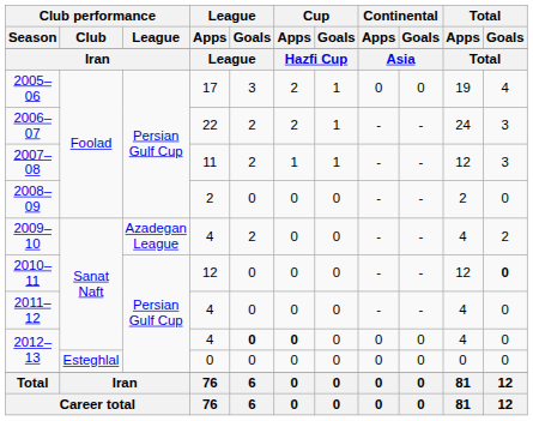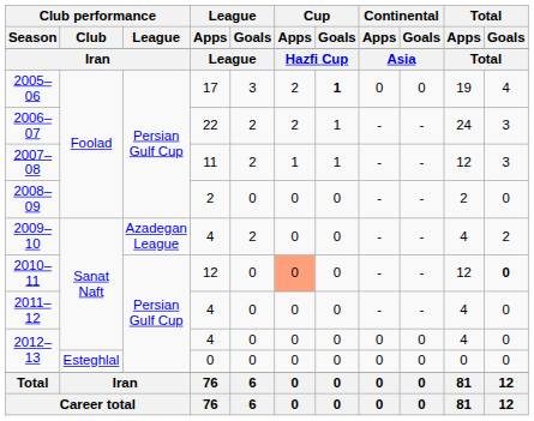2005–06 | Cup / Goals: normal -> bold
2010–11 | Cup / Apps: no background -> lightsalmon background
2012–13 / 4 | League / Goals: bold -> normal
2012–13 / 4 | Cup / Apps: bold -> normal
